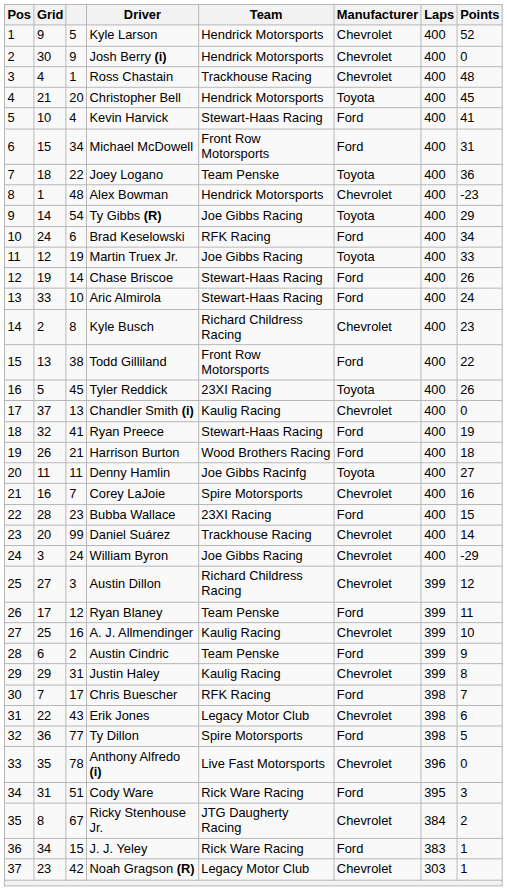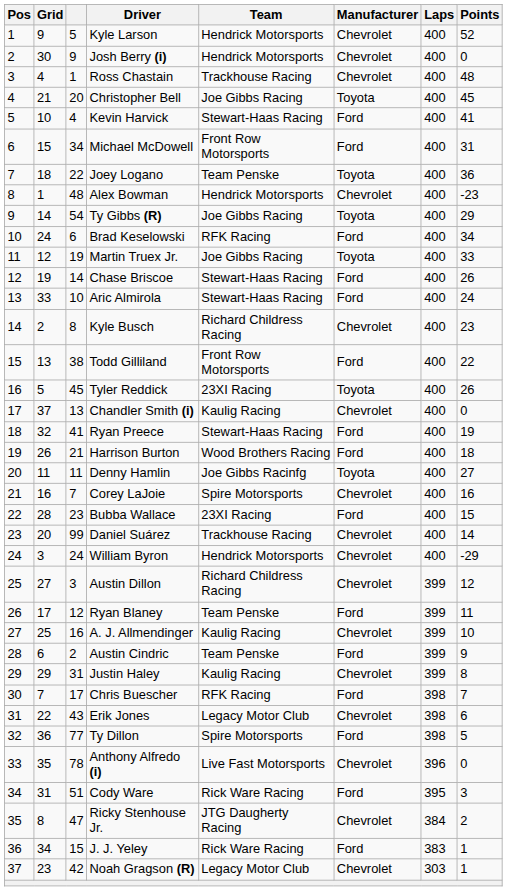Christopher Bell | Team: Hendrick Motorsports -> Joe Gibbs Racing
William Byron | Team: Joe Gibbs Racing -> Hendrick Motorsports
Ricky Stenhouse Jr. | column 3: 67 -> 47
